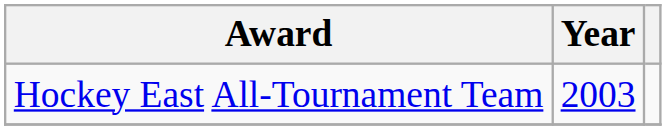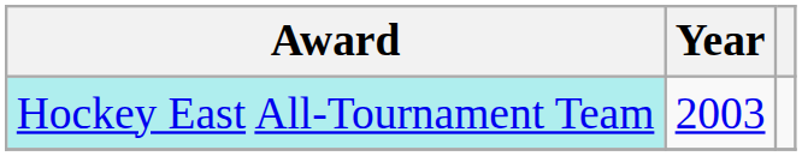row 2 | Award: no background -> paleturquoise background
